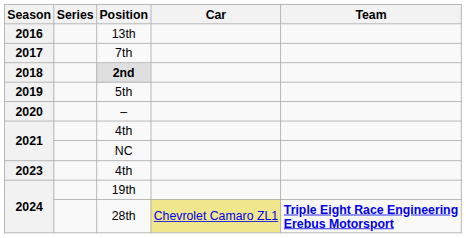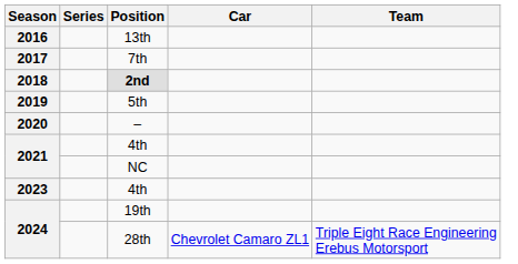28th | Car: khaki background -> no background
28th | Team: bold -> normal
